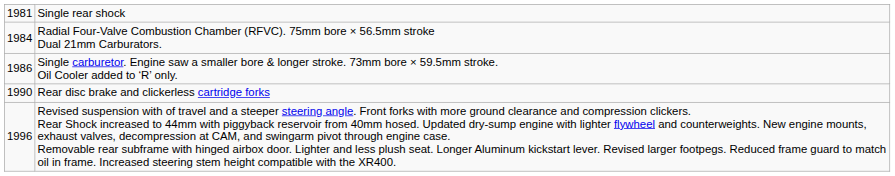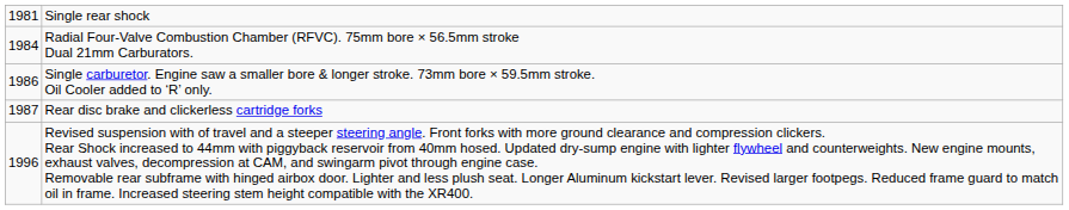Rear disc brake and clickerless cartridge forks | column 1: 1990 -> 1987
